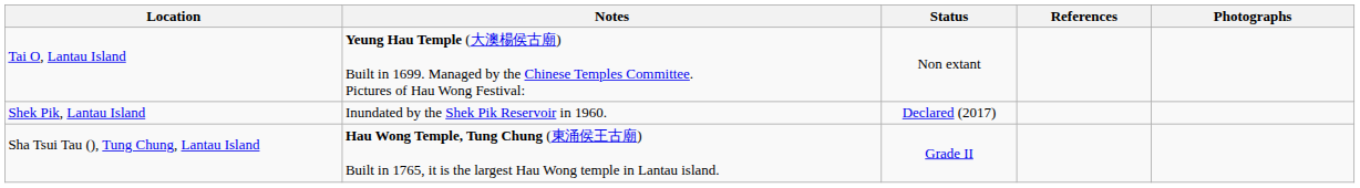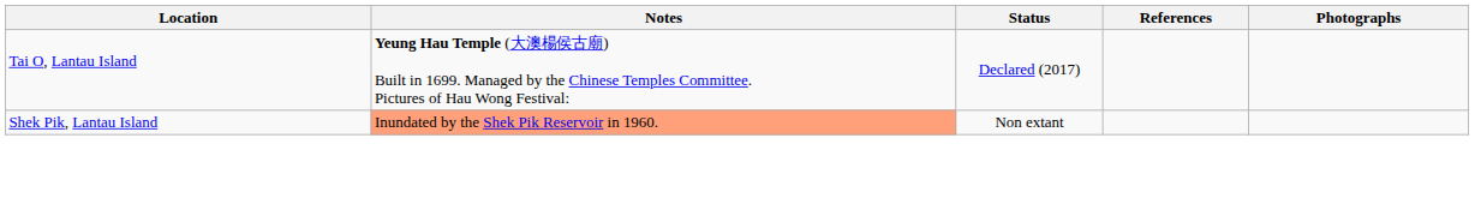Tai O, Lantau Island | Status: Non extant -> Declared (2017)
Shek Pik, Lantau Island | Notes: no background -> lightsalmon background
Shek Pik, Lantau Island | Status: Declared (2017) -> Non extant
- row: Sha Tsui Tau (), Tung Chung, Lantau Island | Hau Wong Temple, Tung Chung (東涌侯王古廟) Built in 1765, it is the largest Hau Wong temple in Lantau island. | Grade II
